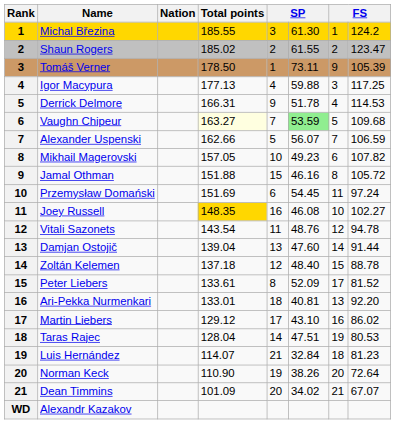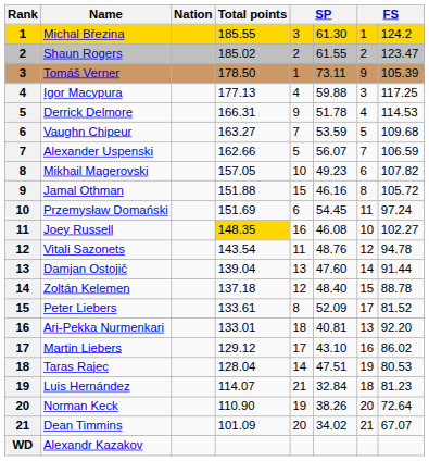Vaughn Chipeur | Total points: lightyellow background -> no background
Vaughn Chipeur | column 6: lightgreen background -> no background
